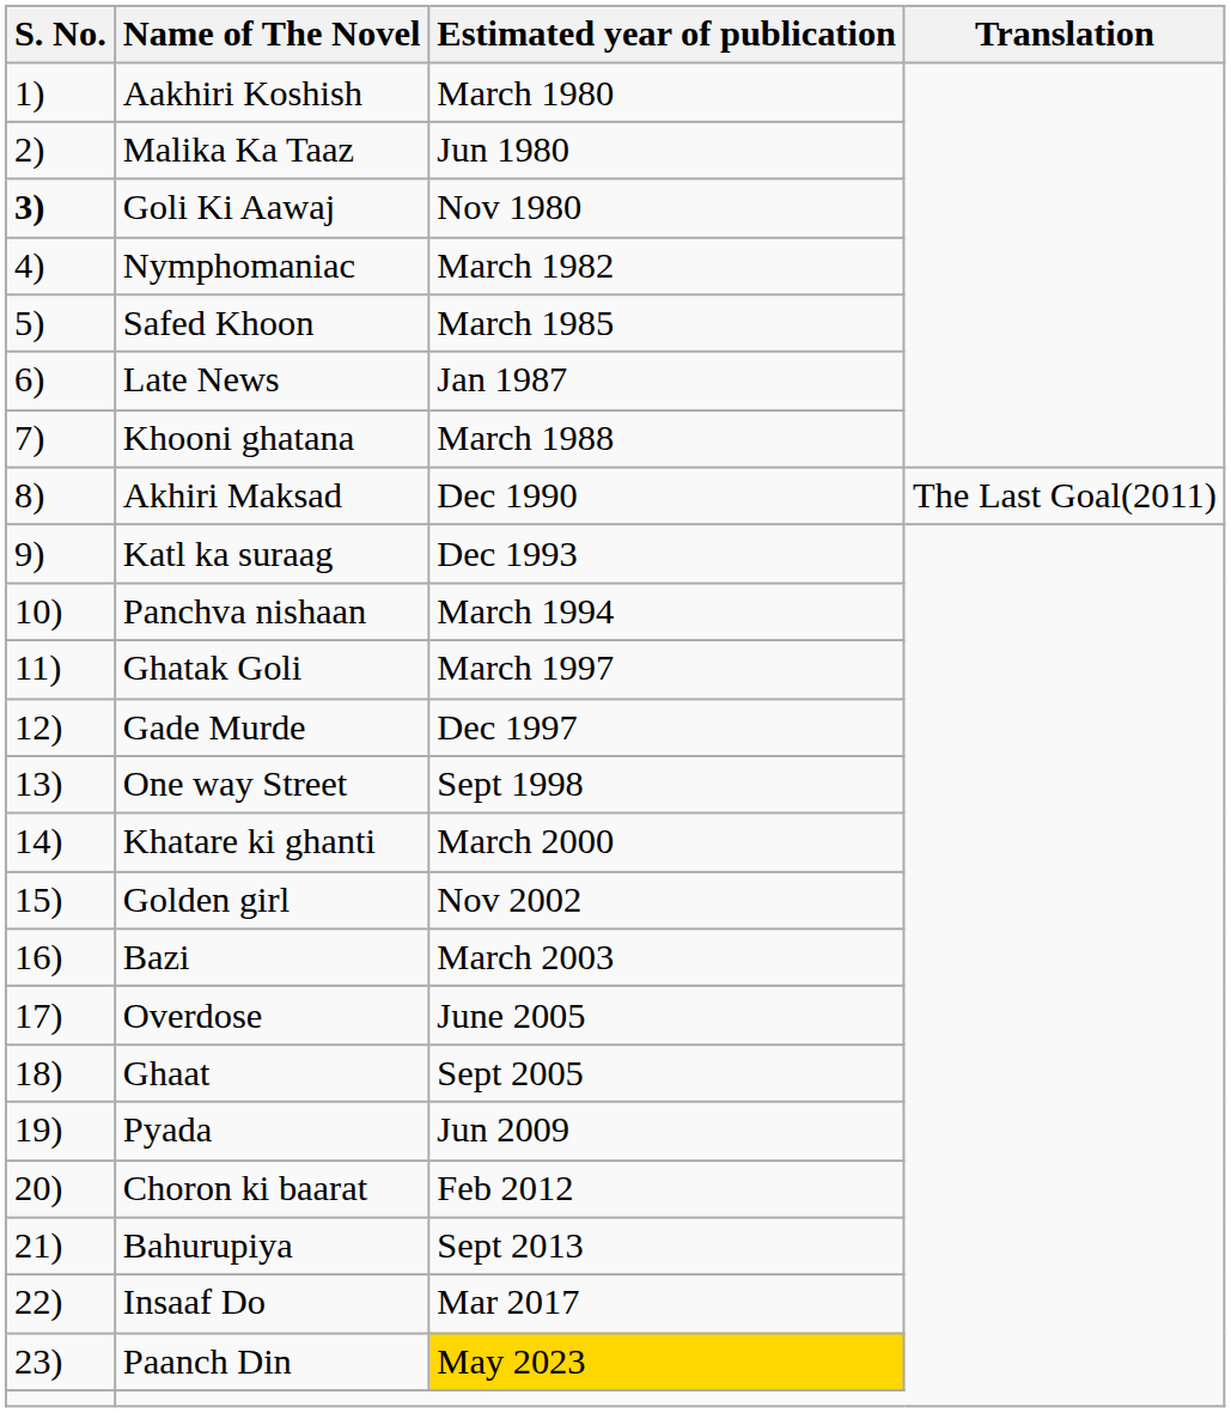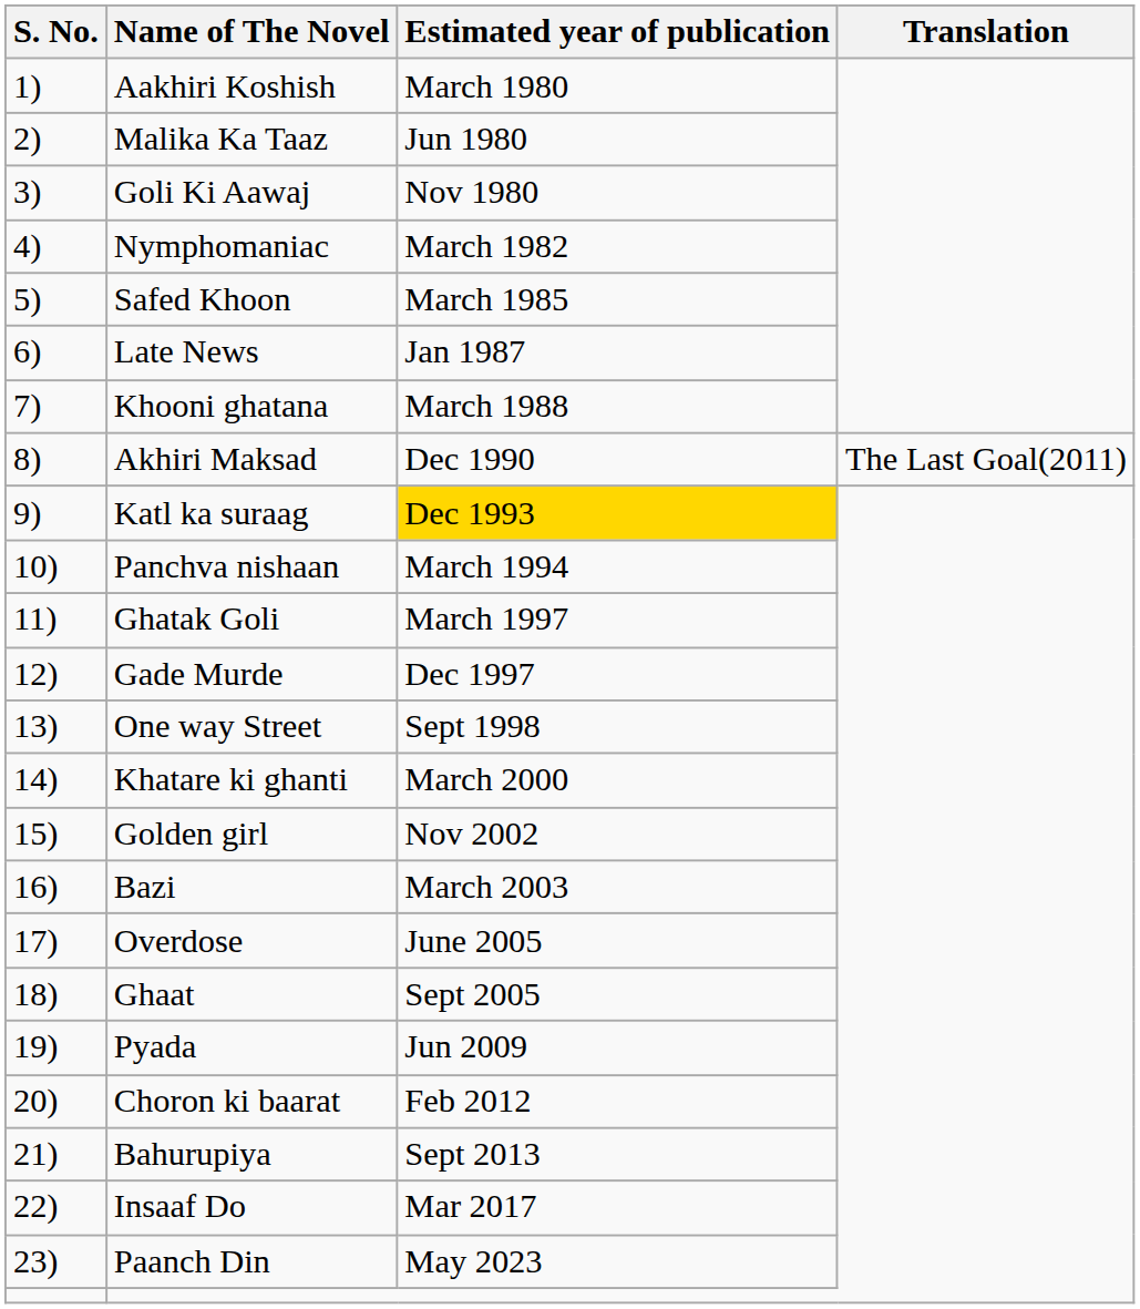Goli Ki Aawaj | S. No.: bold -> normal
Katl ka suraag | Estimated year of publication: no background -> gold background
Paanch Din | Estimated year of publication: gold background -> no background
